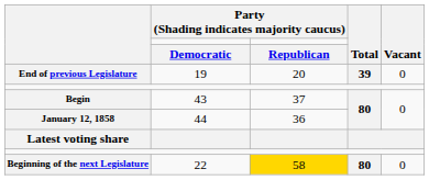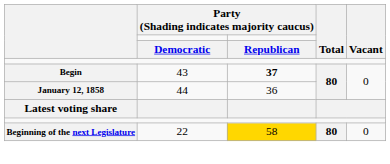- row: End of previous Legislature | 19 | 20 | 39 | 0
Begin | column 3: normal -> bold
